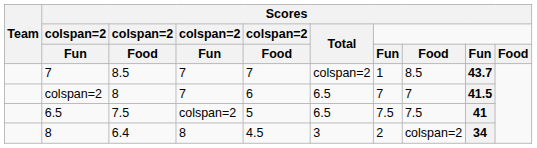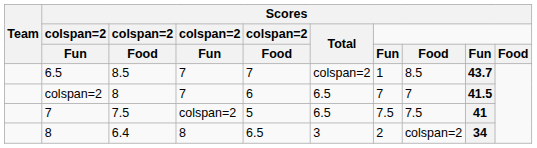row 4 | column 2: 7 -> 6.5
row 6 | column 2: 6.5 -> 7
row 7 | column 5: 4.5 -> 6.5
